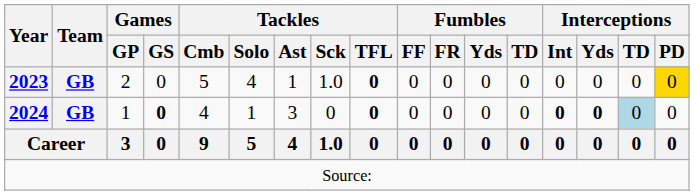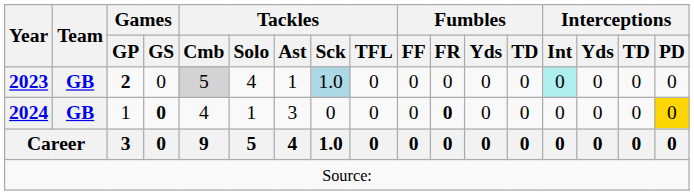2023 | Games / GP: normal -> bold
2023 | Tackles / Cmb: no background -> lightgrey background
2023 | Tackles / Sck: no background -> lightblue background
2023 | Tackles / TFL: bold -> normal
2023 | Interceptions / Int: no background -> paleturquoise background
2023 | Interceptions / PD: gold background -> no background
2024 | Tackles / TFL: bold -> normal
2024 | Fumbles / FR: normal -> bold
2024 | Interceptions / Int: bold -> normal
2024 | Interceptions / Yds: bold -> normal
2024 | Interceptions / TD: lightblue background -> no background
2024 | Interceptions / PD: no background -> gold background
